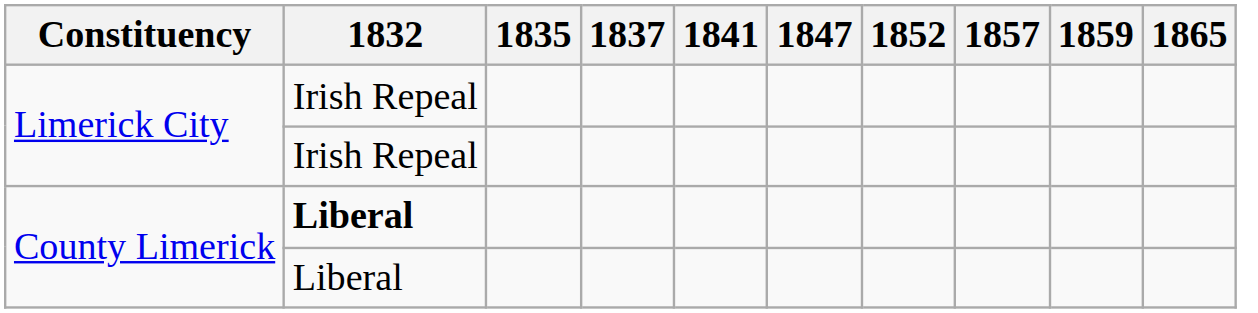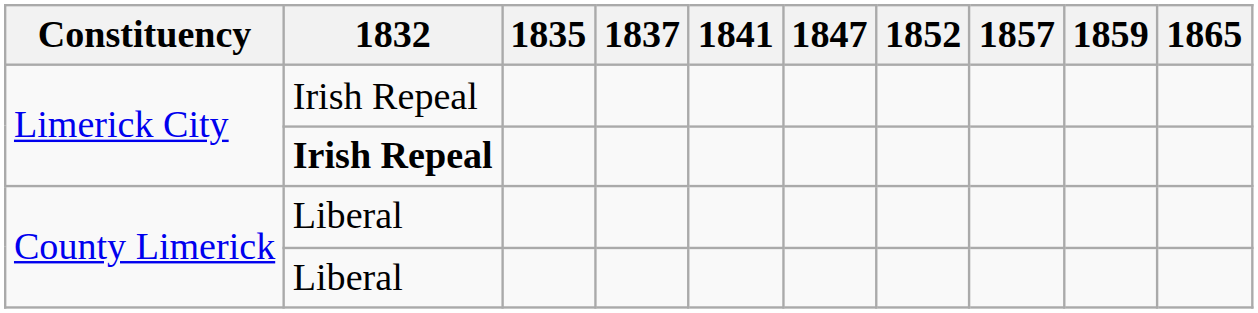row 3 | 1832: normal -> bold
row 4 | 1832: bold -> normal
